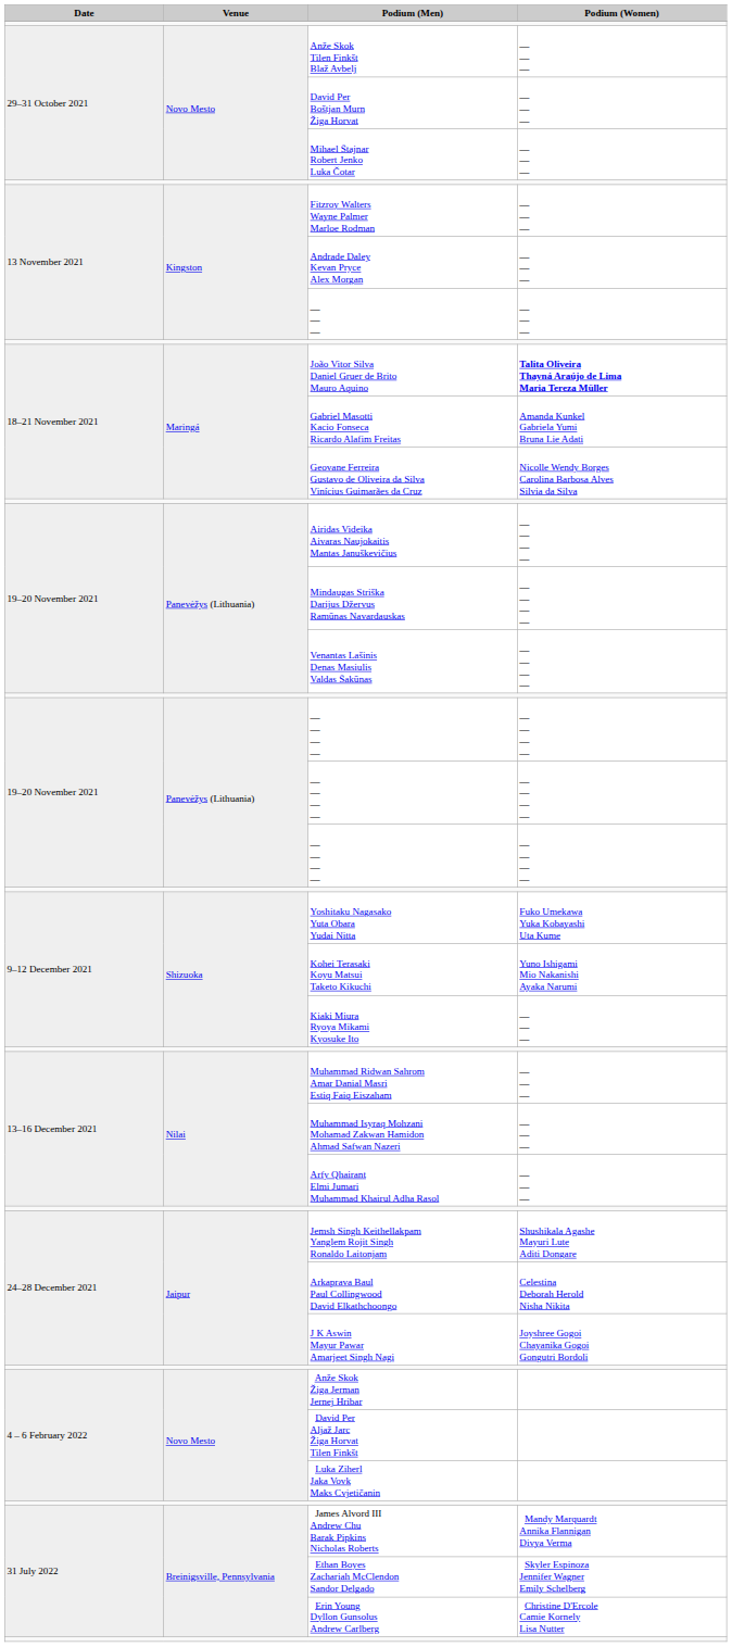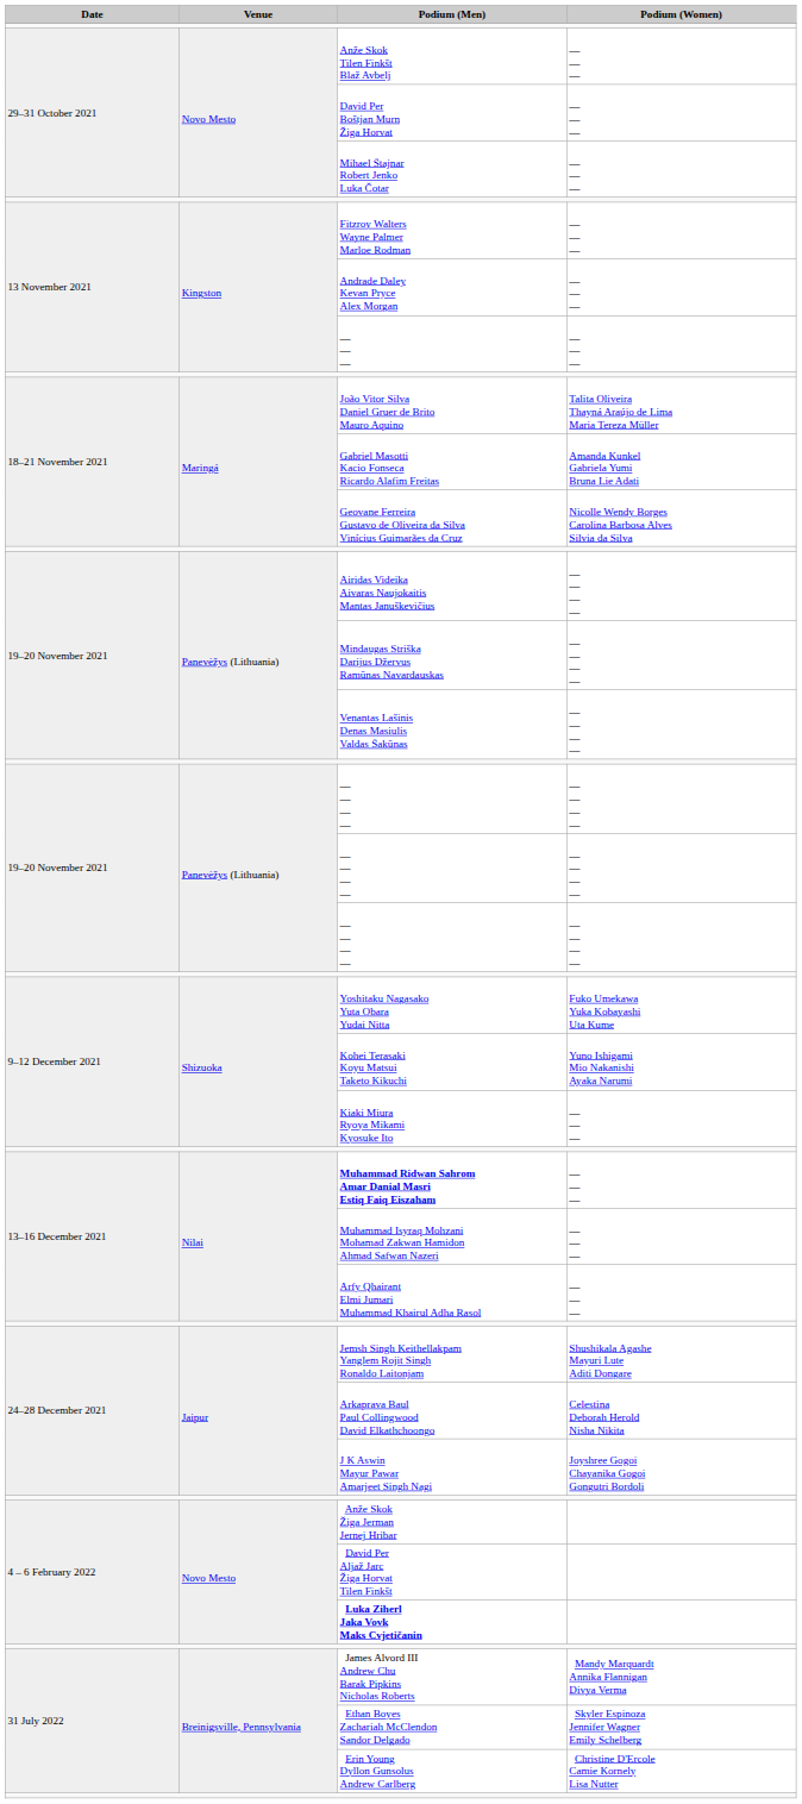João Vitor Silva Daniel Gruer de Brito Mauro Aquino | Podium (Women): bold -> normal
Muhammad Ridwan Sahrom Amar Danial Masri Estiq Faiq Eiszaham | Podium (Men): normal -> bold
Luka Ziherl Jaka Vovk Maks Cvjetičanin | Podium (Men): normal -> bold
